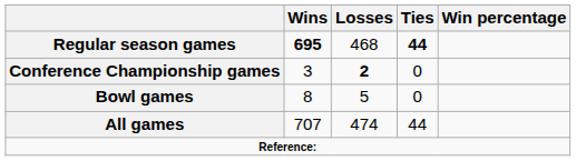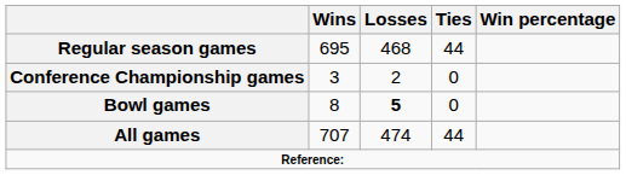Regular season games | Wins: bold -> normal
Regular season games | Ties: bold -> normal
Conference Championship games | Losses: bold -> normal
Bowl games | Losses: normal -> bold
